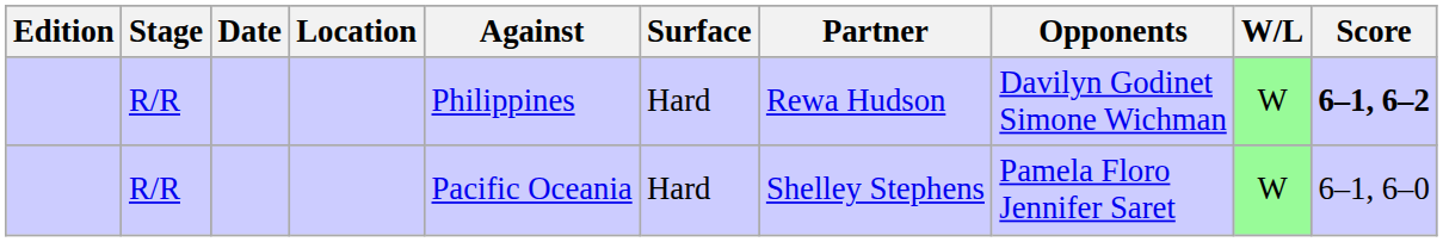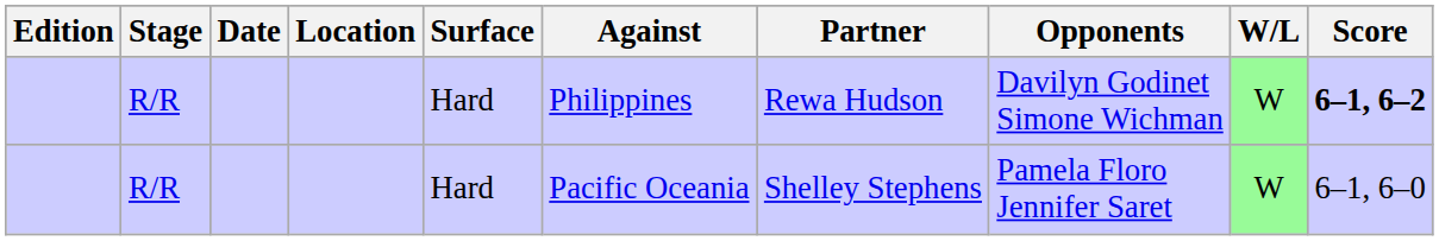columns swapped: Against <-> Surface
